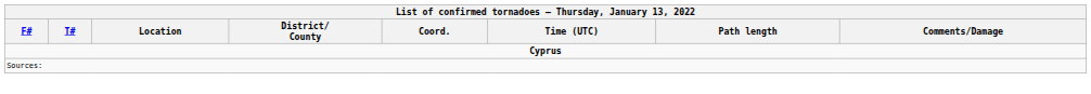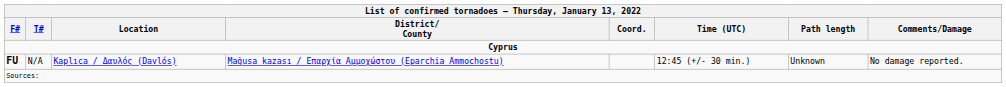+ row: FU | N/A | Kaplıca / Δαυλός (Davlós) | Mağusa kazası / Επαρχία Αμμοχώστου (Eparchia Ammochostu) | 12:45 (+/- 30 min.) | Unknown | No damage reported.
